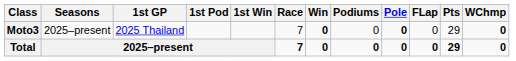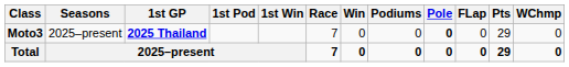Moto3 | 1st GP: normal -> bold
Moto3 | Win: bold -> normal
Moto3 | WChmp: bold -> normal
